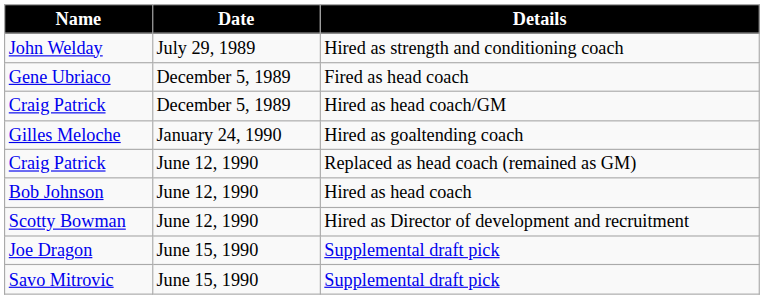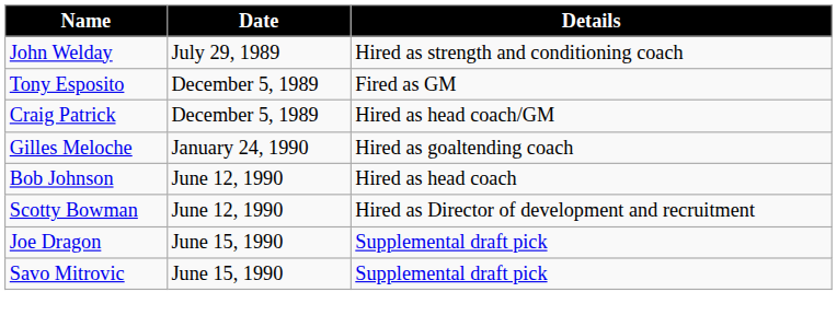- row: Gene Ubriaco | December 5, 1989 | Fired as head coach
+ row: Tony Esposito | December 5, 1989 | Fired as GM
- row: Craig Patrick | June 12, 1990 | Replaced as head coach (remained as GM)
